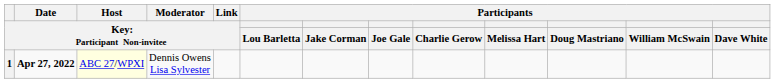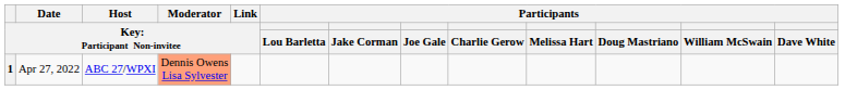1 | column 2: bold -> normal
1 | column 3: lightyellow background -> no background
1 | column 4: no background -> lightsalmon background
